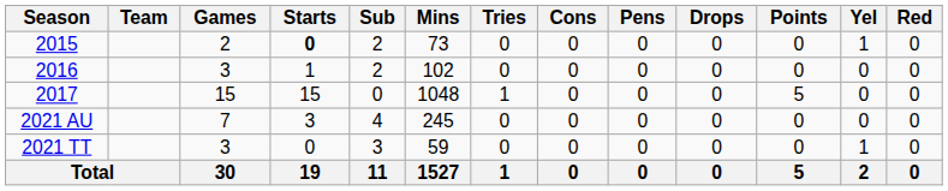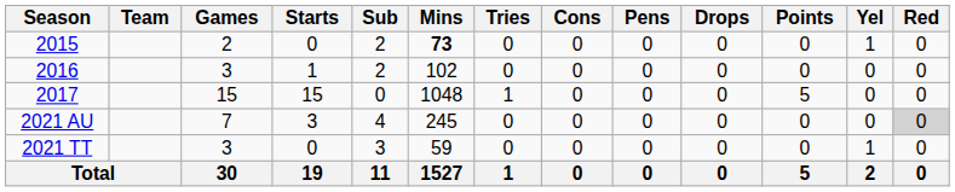2015 | Starts: bold -> normal
2015 | Mins: normal -> bold
2021 AU | Red: no background -> lightgrey background
